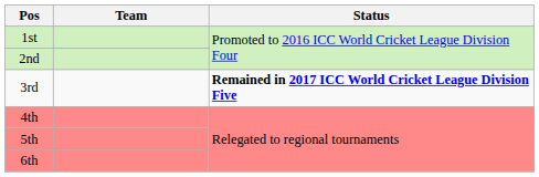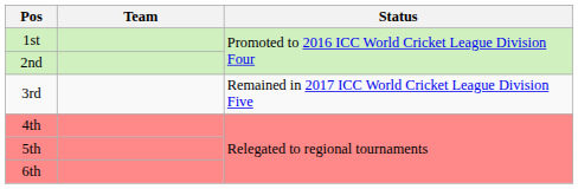3rd | Status: bold -> normal
